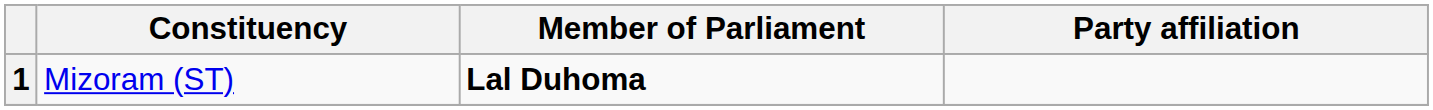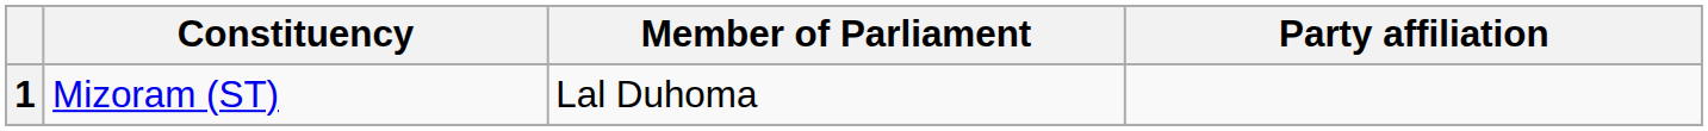1 | Member of Parliament: bold -> normal
